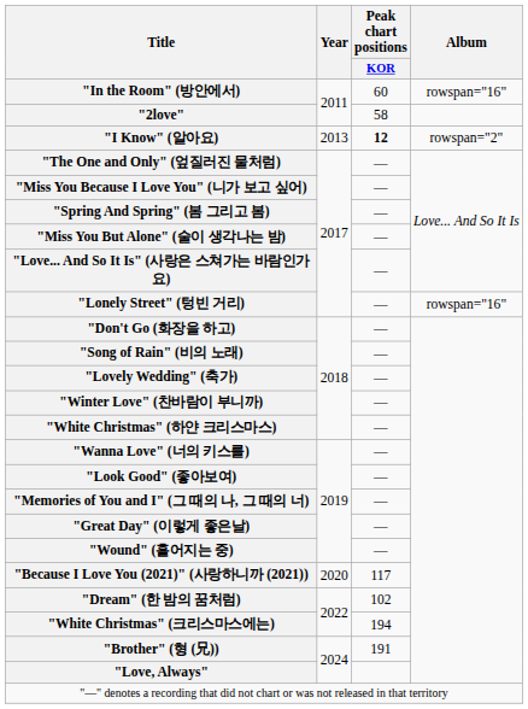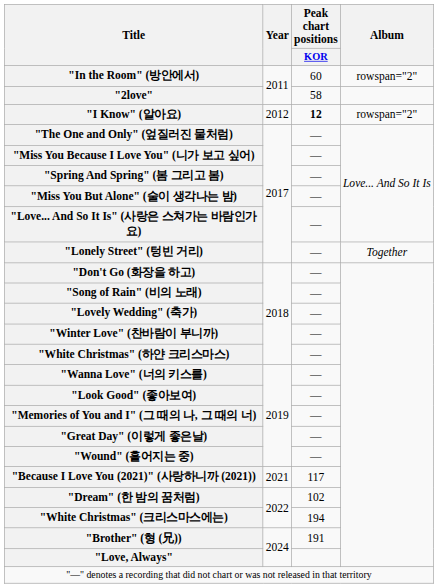"In the Room" (방안에서) | Album: rowspan="16" -> rowspan="2"
"I Know" (알아요) | Year: 2013 -> 2012
"Lonely Street" (텅빈 거리) | Album: rowspan="16" -> Together
"Because I Love You (2021)" (사랑하니까 (2021)) | Year: 2020 -> 2021
